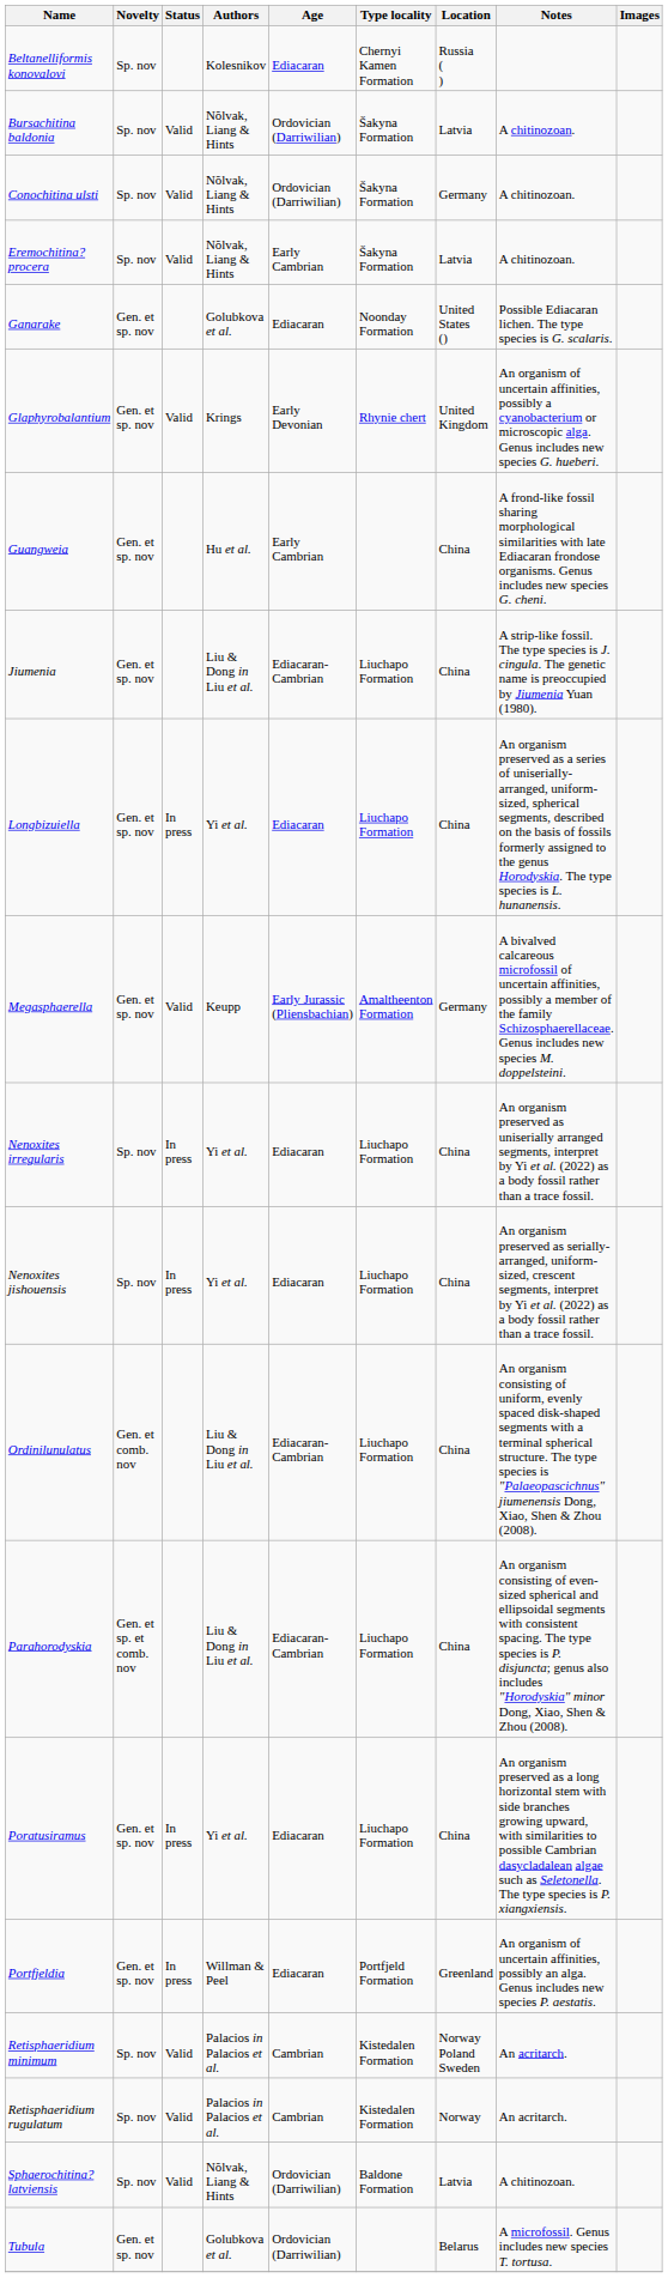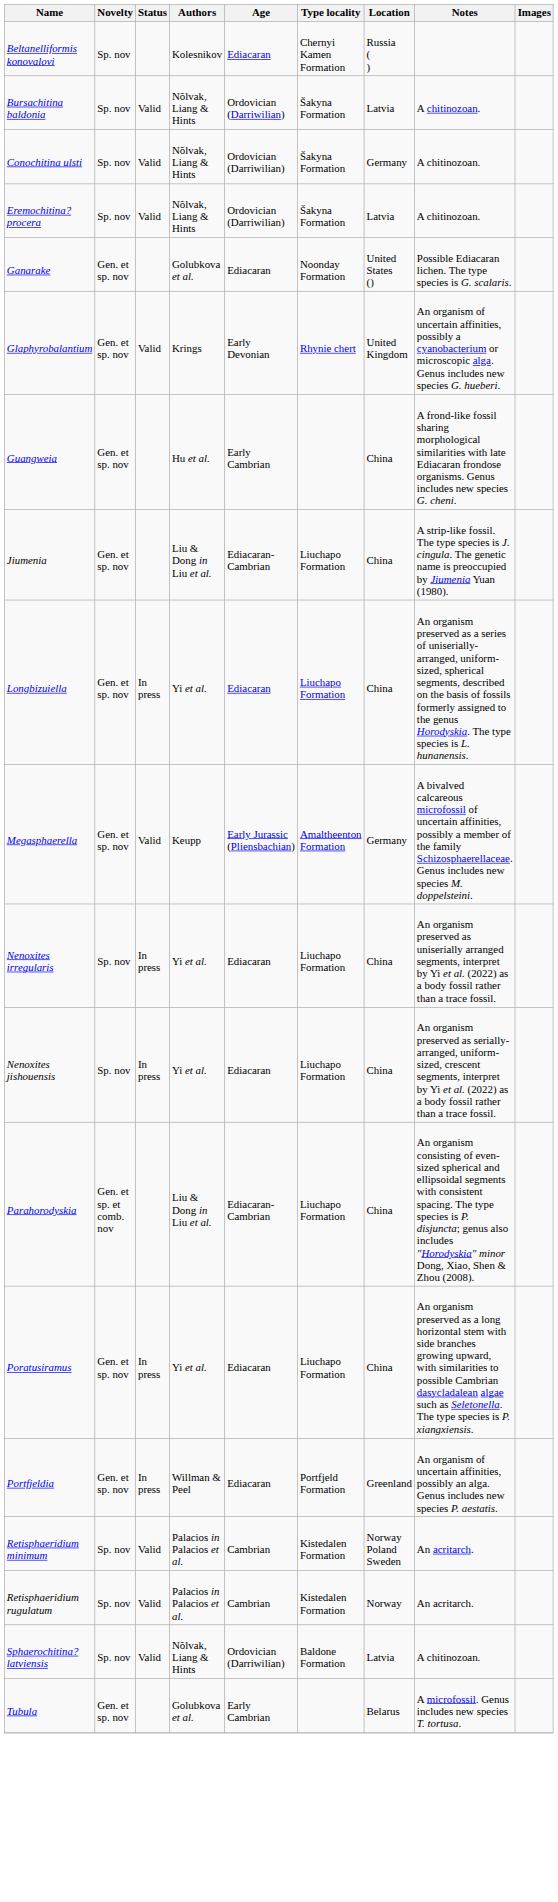Eremochitina? procera | Age: Early Cambrian -> Ordovician (Darriwilian)
- row: Ordinilunulatus | Gen. et comb. nov | Liu & Dong in Liu et al. | Ediacaran-Cambrian | Liuchapo Formation | China | An organism consisting of uniform, evenly spaced disk-shaped segments with a terminal spherical structure. The type species is "Palaeopascichnus" jiumenensis Dong, Xiao, Shen & Zhou (2008).
Tubula | Age: Ordovician (Darriwilian) -> Early Cambrian
